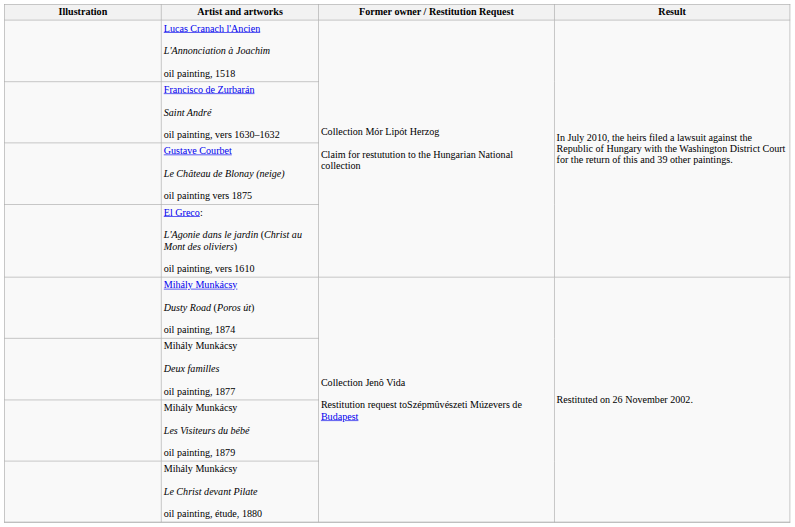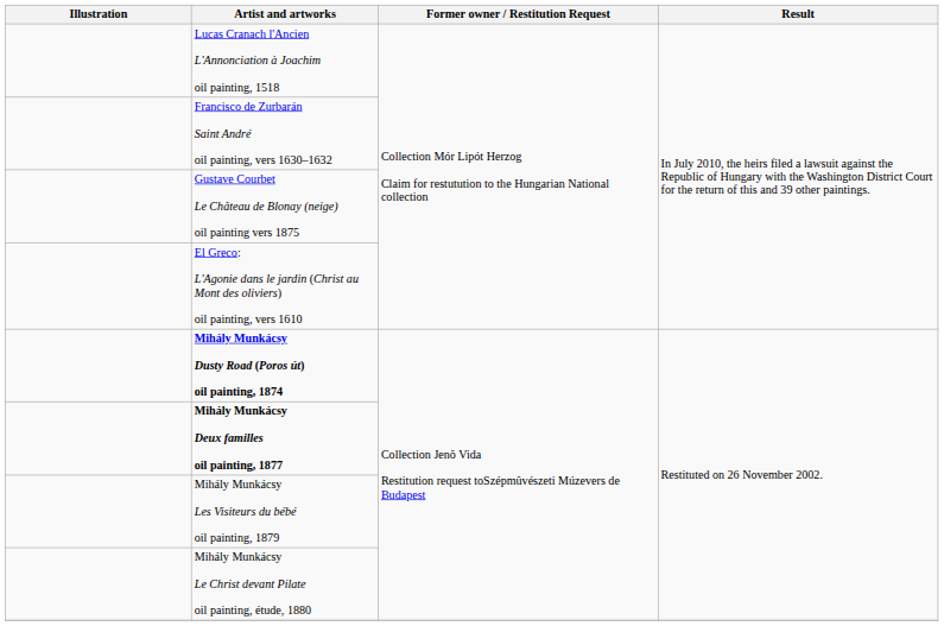Mihály Munkácsy Dusty Road (Poros út) oil painting, 1874 | Artist and artworks: normal -> bold
Mihály Munkácsy Deux familles oil painting, 1877 | Artist and artworks: normal -> bold
